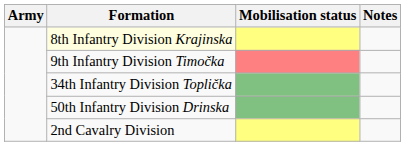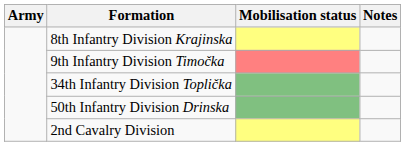8th Infantry Division Krajinska | Formation: lightyellow background -> no background
